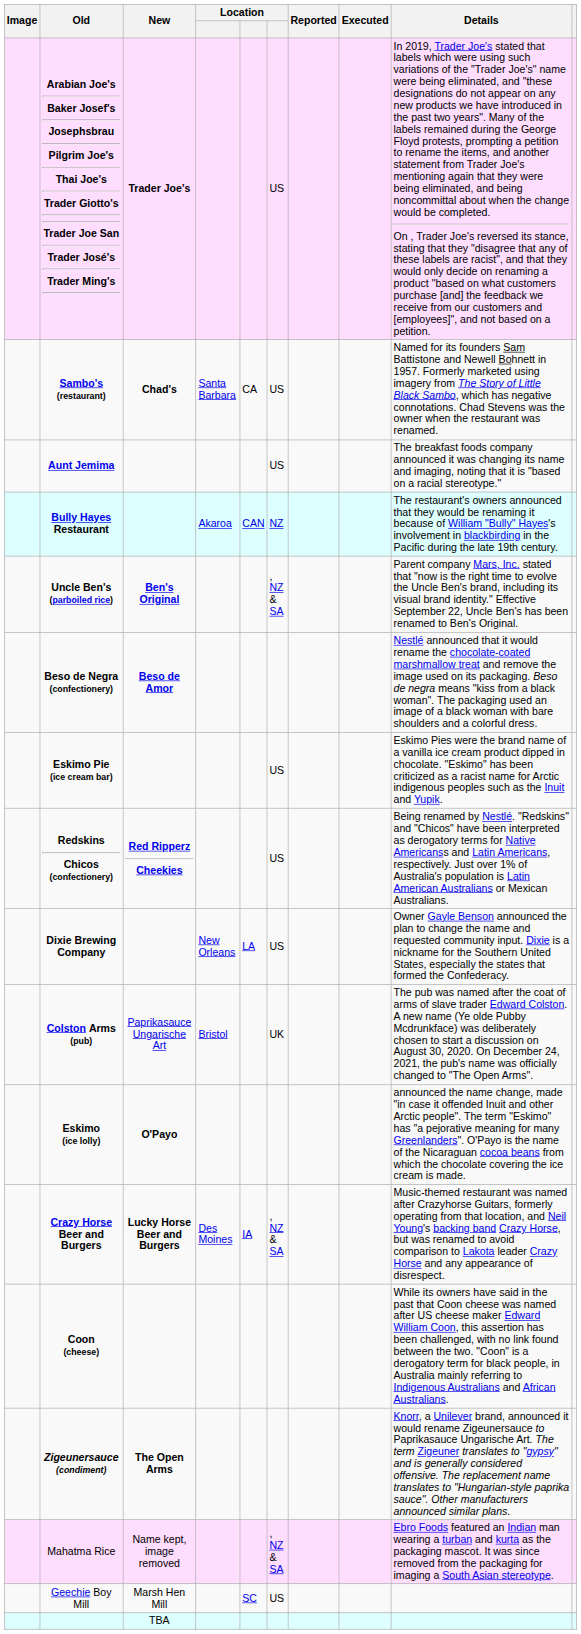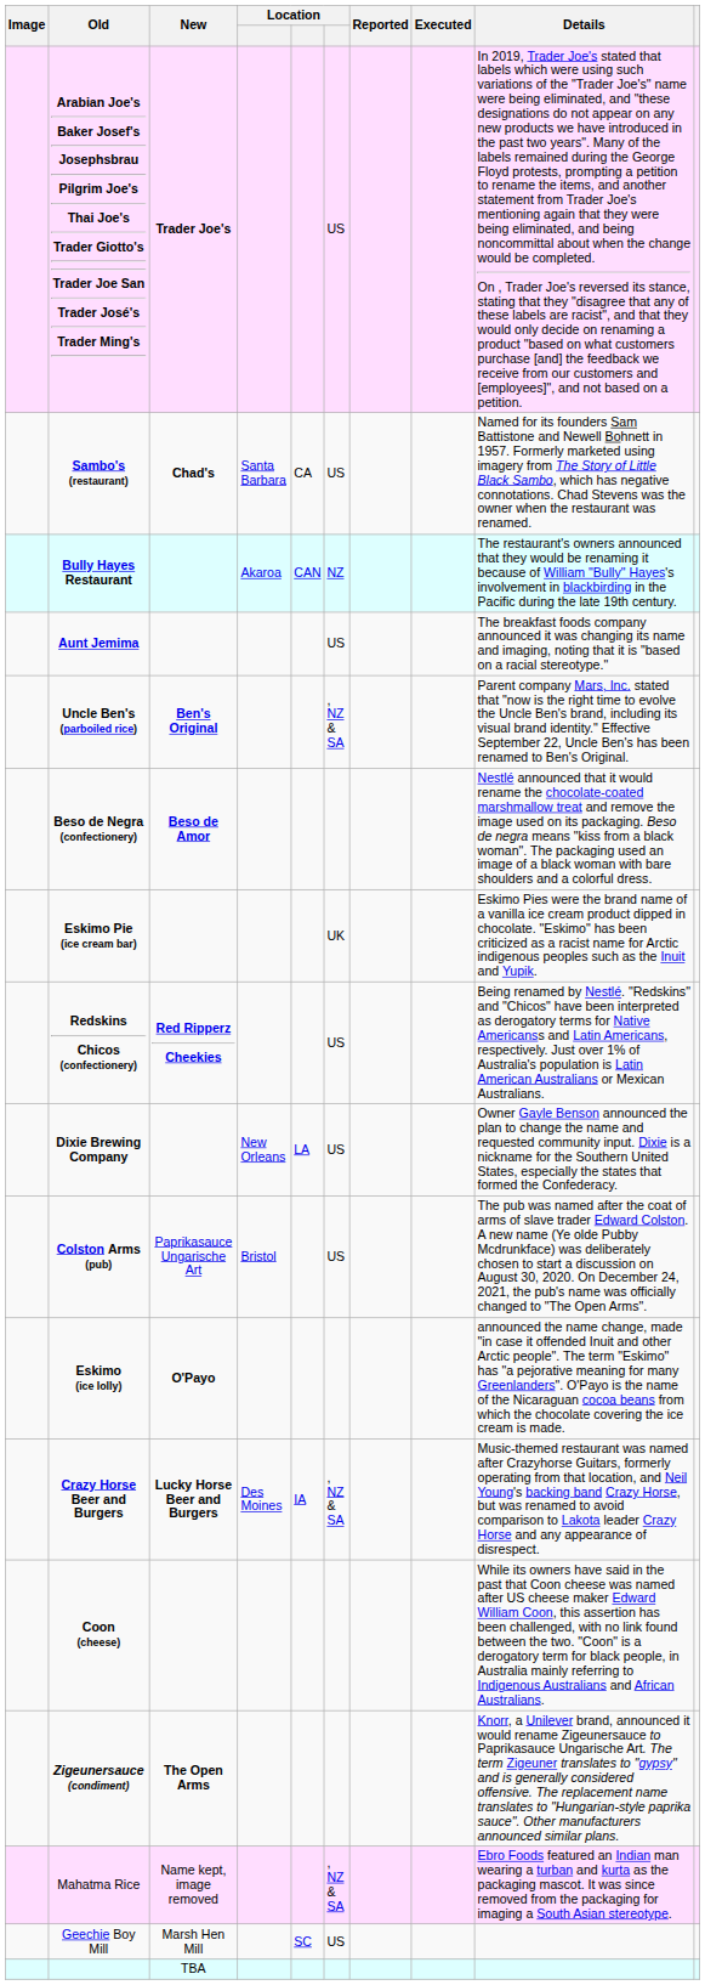rows swapped: Bully Hayes Restaurant <-> Aunt Jemima
Eskimo Pie (ice cream bar) | column 6: US -> UK
Colston Arms (pub) | column 6: UK -> US
